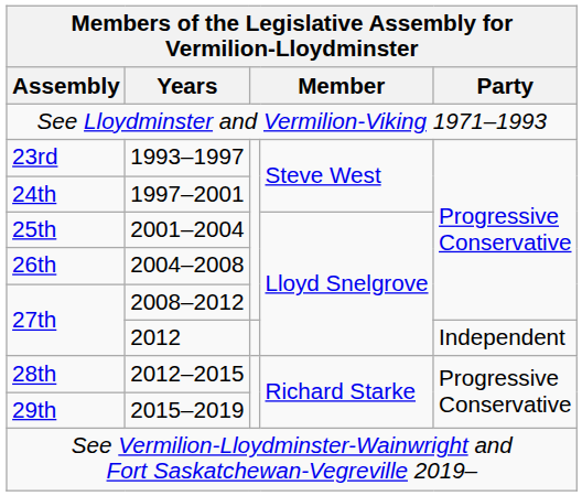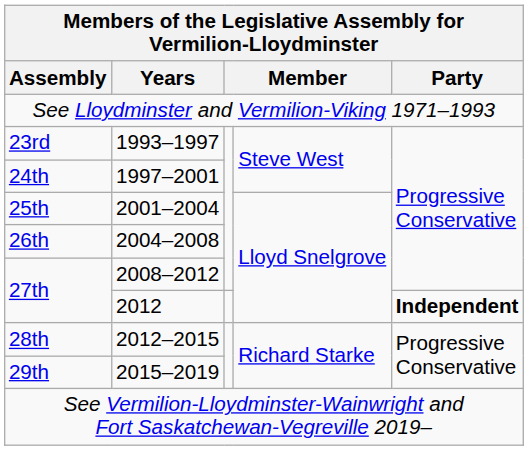27th / 2012 | Party: normal -> bold
